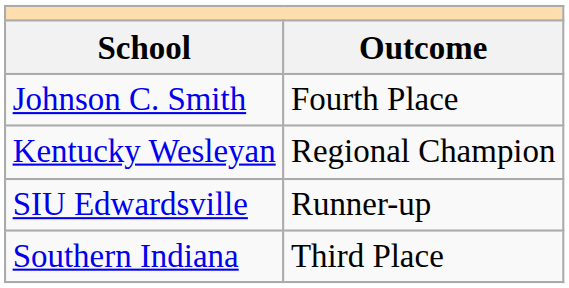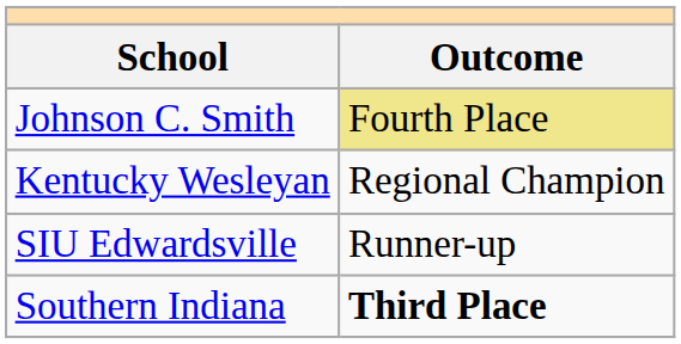Johnson C. Smith | Outcome: no background -> khaki background
Southern Indiana | Outcome: normal -> bold
